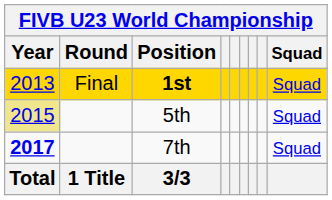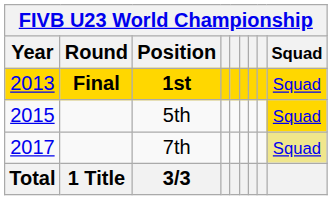1st | Round: normal -> bold
5th | Year: khaki background -> no background
5th | Squad: no background -> gold background
7th | Year: bold -> normal
7th | Squad: no background -> khaki background
